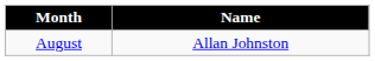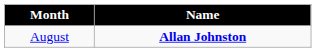August | Name: normal -> bold
